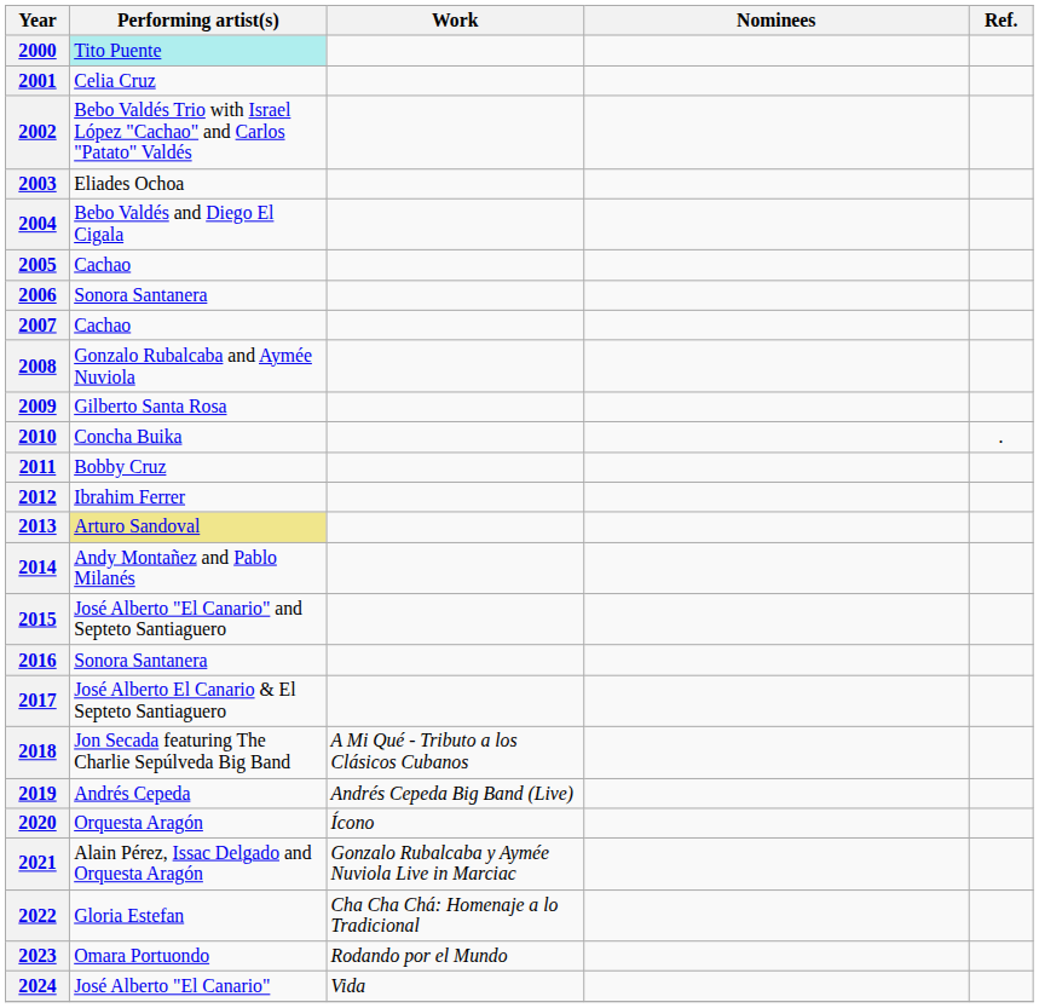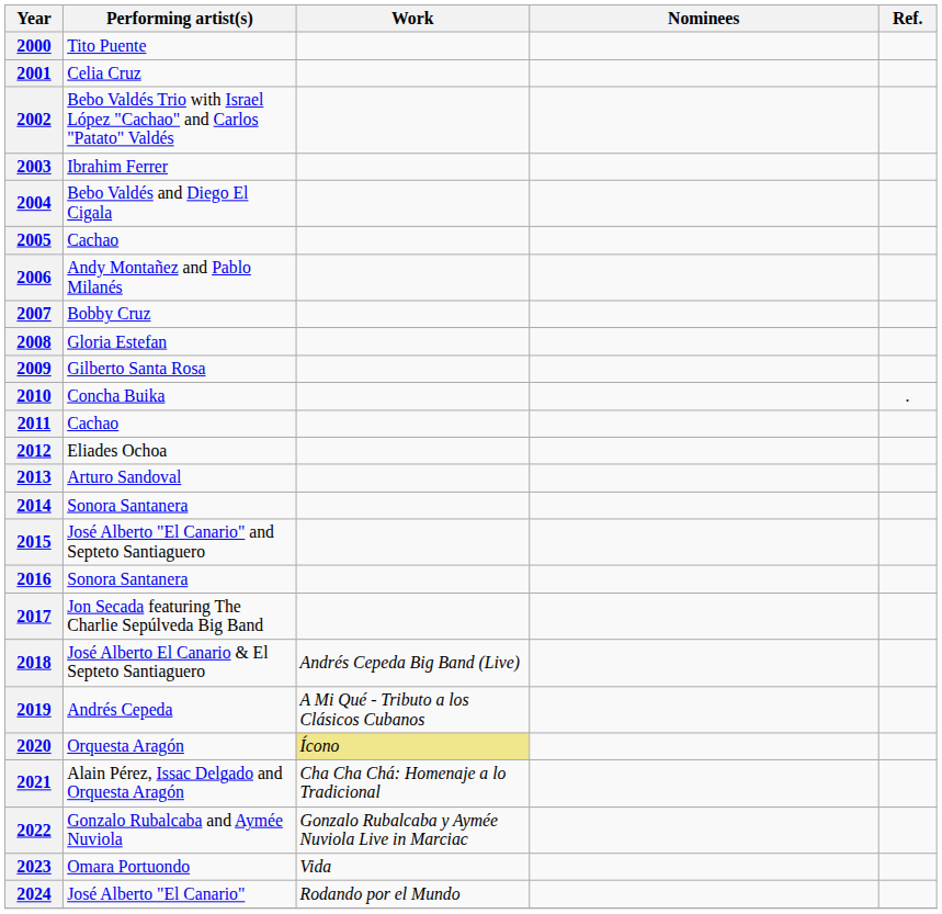2000 | Performing artist(s): paleturquoise background -> no background
2003 | Performing artist(s): Eliades Ochoa -> Ibrahim Ferrer
2006 | Performing artist(s): Sonora Santanera -> Andy Montañez and Pablo Milanés
2007 | Performing artist(s): Cachao -> Bobby Cruz
2008 | Performing artist(s): Gonzalo Rubalcaba and Aymée Nuviola -> Gloria Estefan
2011 | Performing artist(s): Bobby Cruz -> Cachao
2012 | Performing artist(s): Ibrahim Ferrer -> Eliades Ochoa
2013 | Performing artist(s): khaki background -> no background
2014 | Performing artist(s): Andy Montañez and Pablo Milanés -> Sonora Santanera
2017 | Performing artist(s): José Alberto El Canario & El Septeto Santiaguero -> Jon Secada featuring The Charlie Sepúlveda Big Band
2018 | Performing artist(s): Jon Secada featuring The Charlie Sepúlveda Big Band -> José Alberto El Canario & El Septeto Santiaguero
2018 | Work: A Mi Qué - Tributo a los Clásicos Cubanos -> Andrés Cepeda Big Band (Live)
2019 | Work: Andrés Cepeda Big Band (Live) -> A Mi Qué - Tributo a los Clásicos Cubanos
2020 | Work: no background -> khaki background
2021 | Work: Gonzalo Rubalcaba y Aymée Nuviola Live in Marciac -> Cha Cha Chá: Homenaje a lo Tradicional
2022 | Performing artist(s): Gloria Estefan -> Gonzalo Rubalcaba and Aymée Nuviola
2022 | Work: Cha Cha Chá: Homenaje a lo Tradicional -> Gonzalo Rubalcaba y Aymée Nuviola Live in Marciac
2023 | Work: Rodando por el Mundo -> Vida
2024 | Work: Vida -> Rodando por el Mundo
